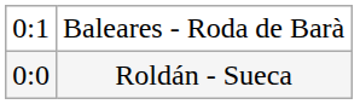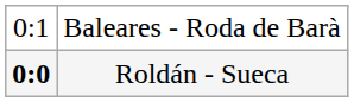Roldán - Sueca | column 1: normal -> bold
